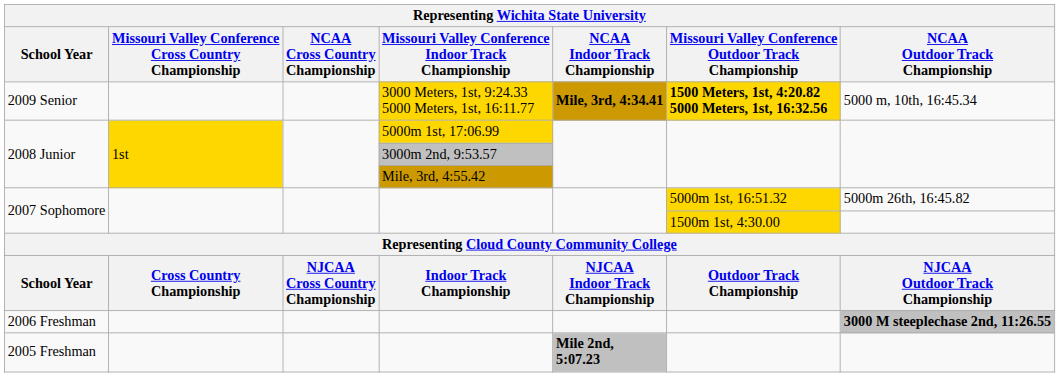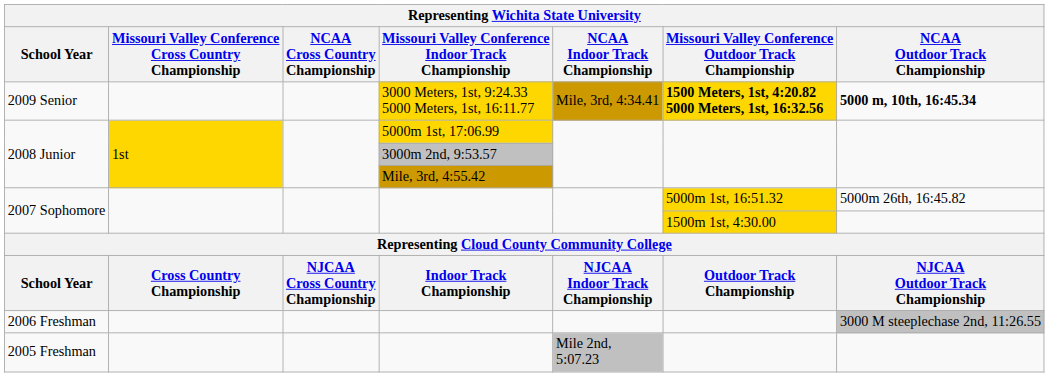2009 Senior | NCAA Indoor Track Championship: bold -> normal
2009 Senior | NCAA Outdoor Track Championship: normal -> bold
2006 Freshman | NCAA Outdoor Track Championship: bold -> normal
2005 Freshman | NCAA Indoor Track Championship: bold -> normal
